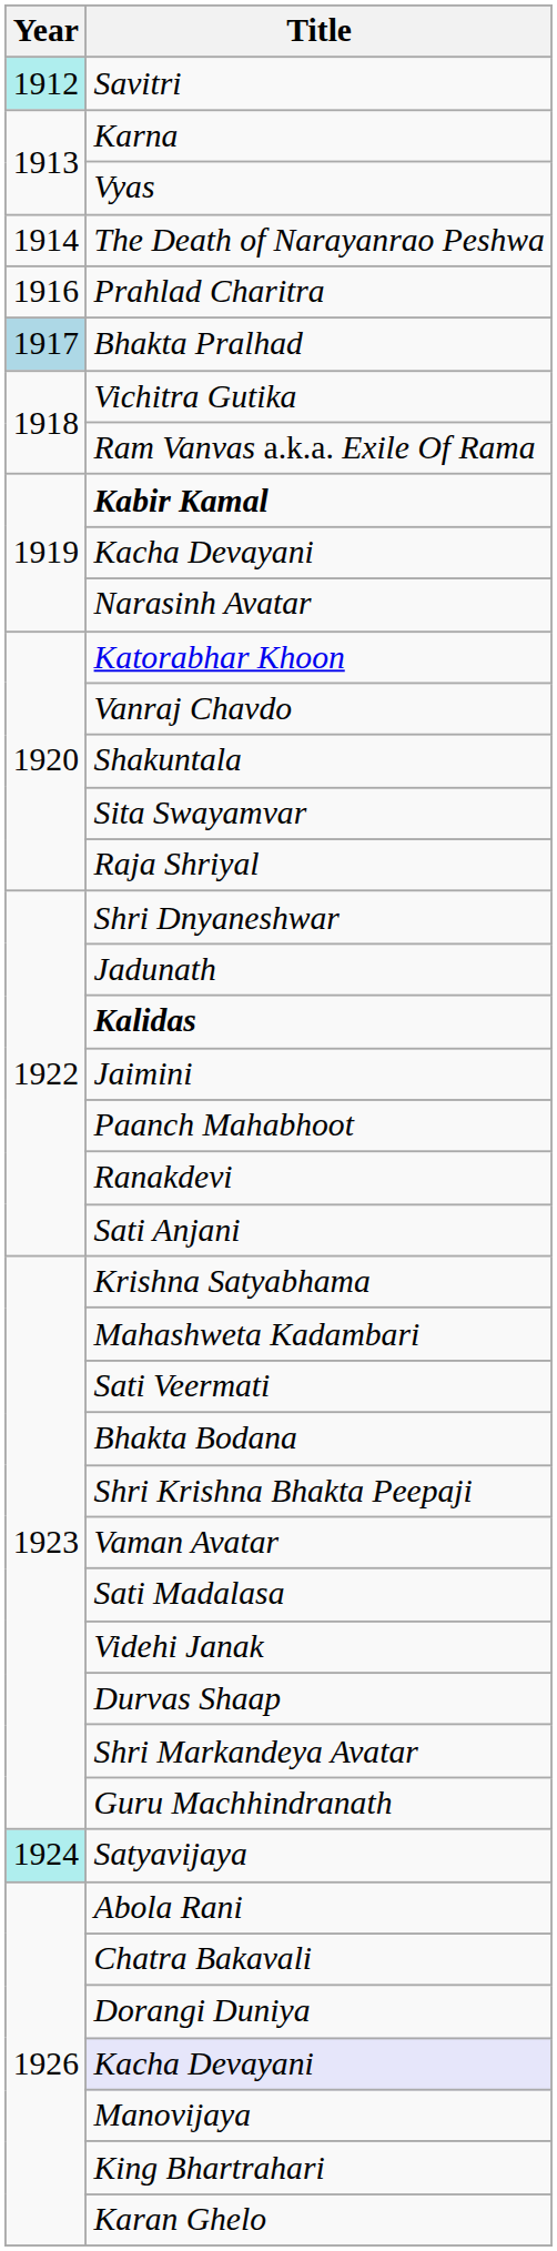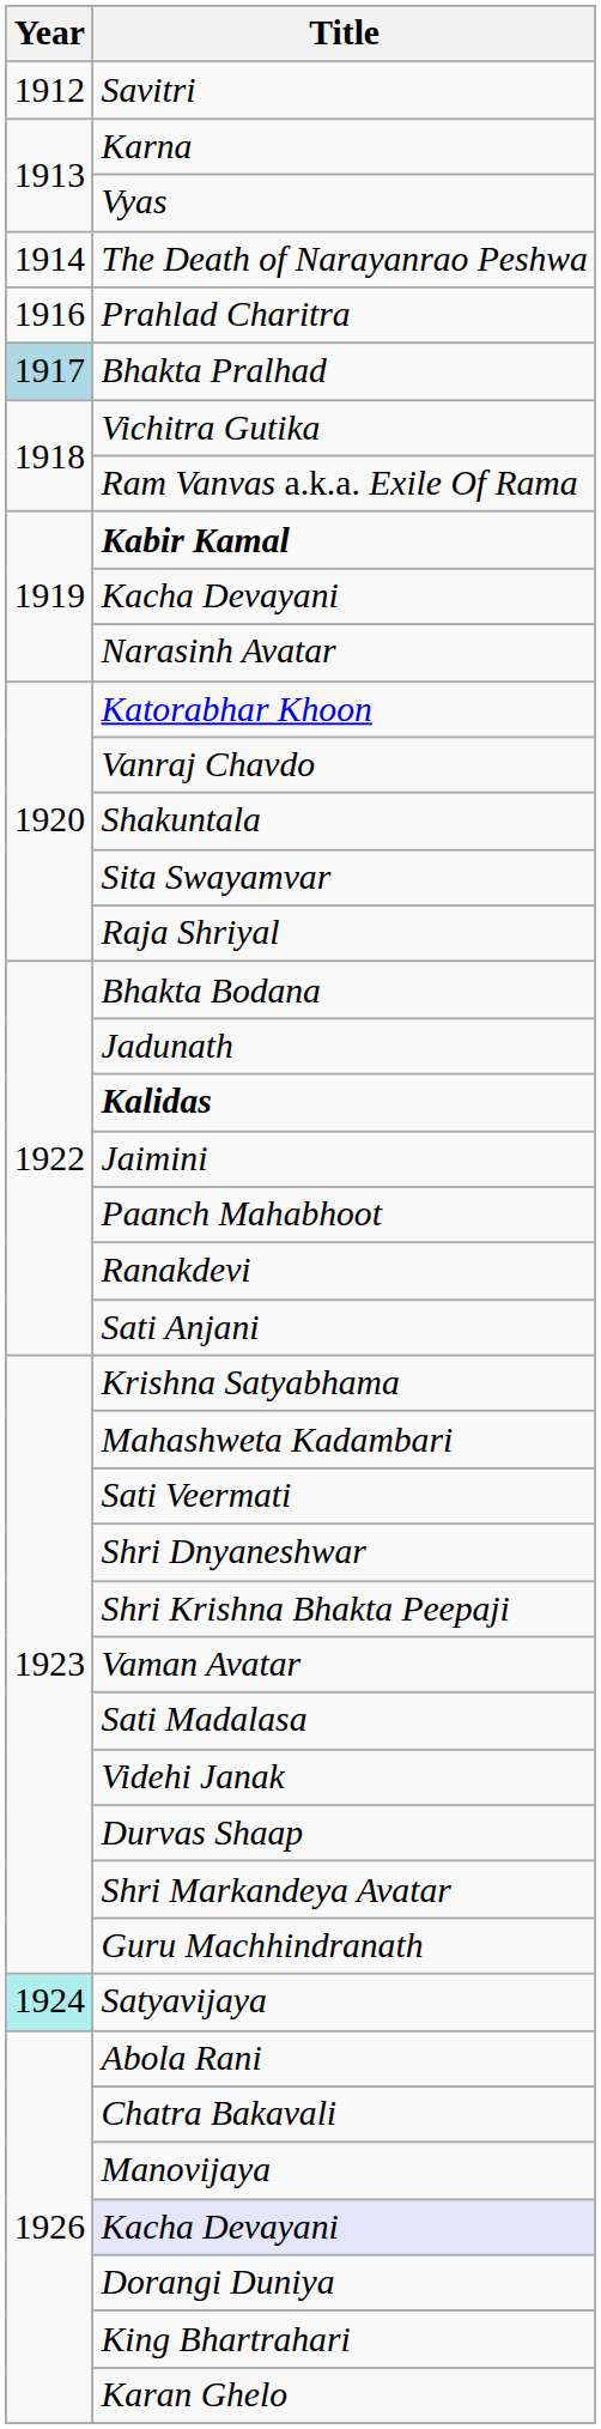row 2 | Year: paleturquoise background -> no background
row 18 | Title: Shri Dnyaneshwar -> Bhakta Bodana
row 28 | Title: Bhakta Bodana -> Shri Dnyaneshwar
row 39 | Title: Dorangi Duniya -> Manovijaya
row 41 | Title: Manovijaya -> Dorangi Duniya
